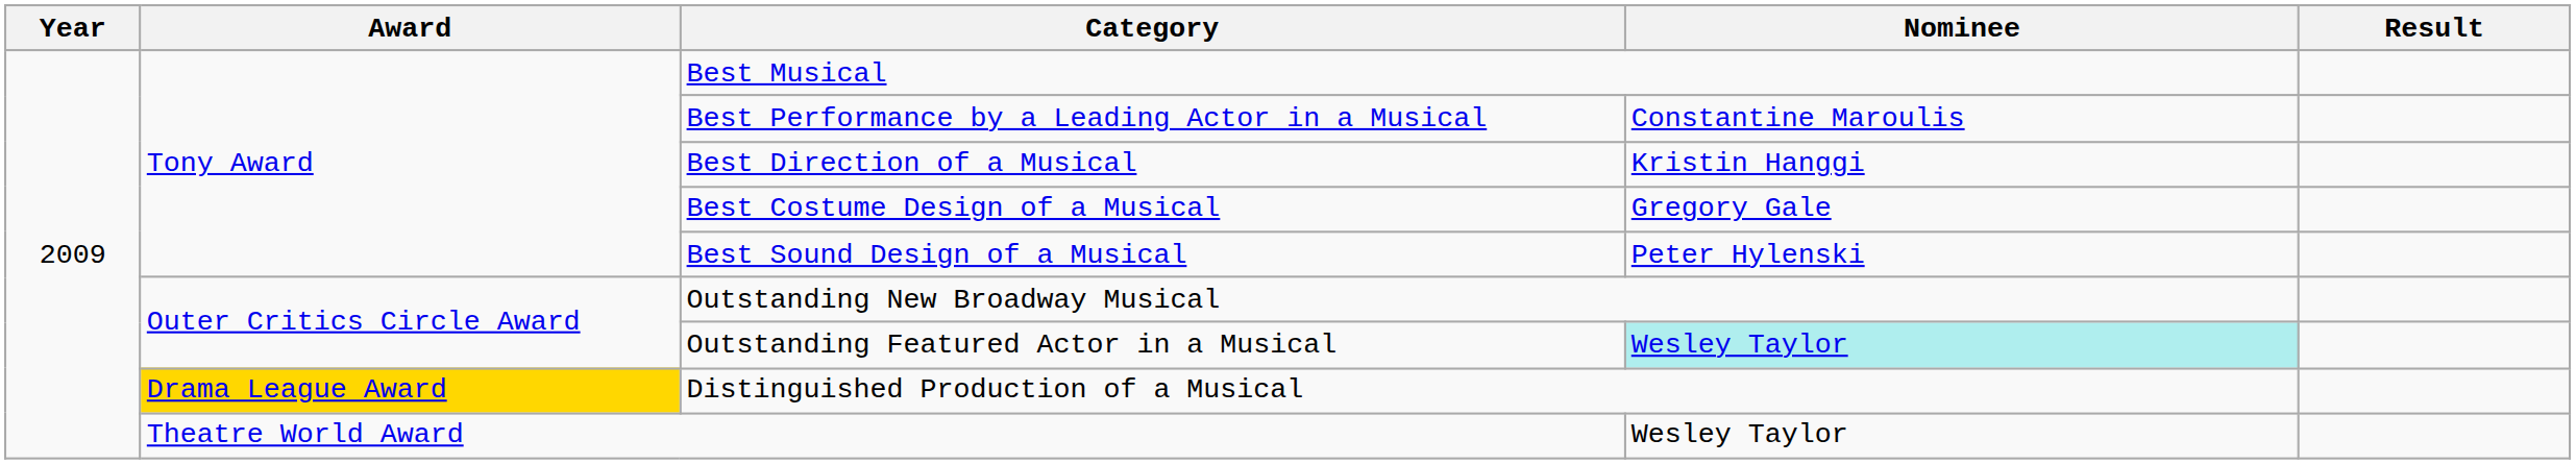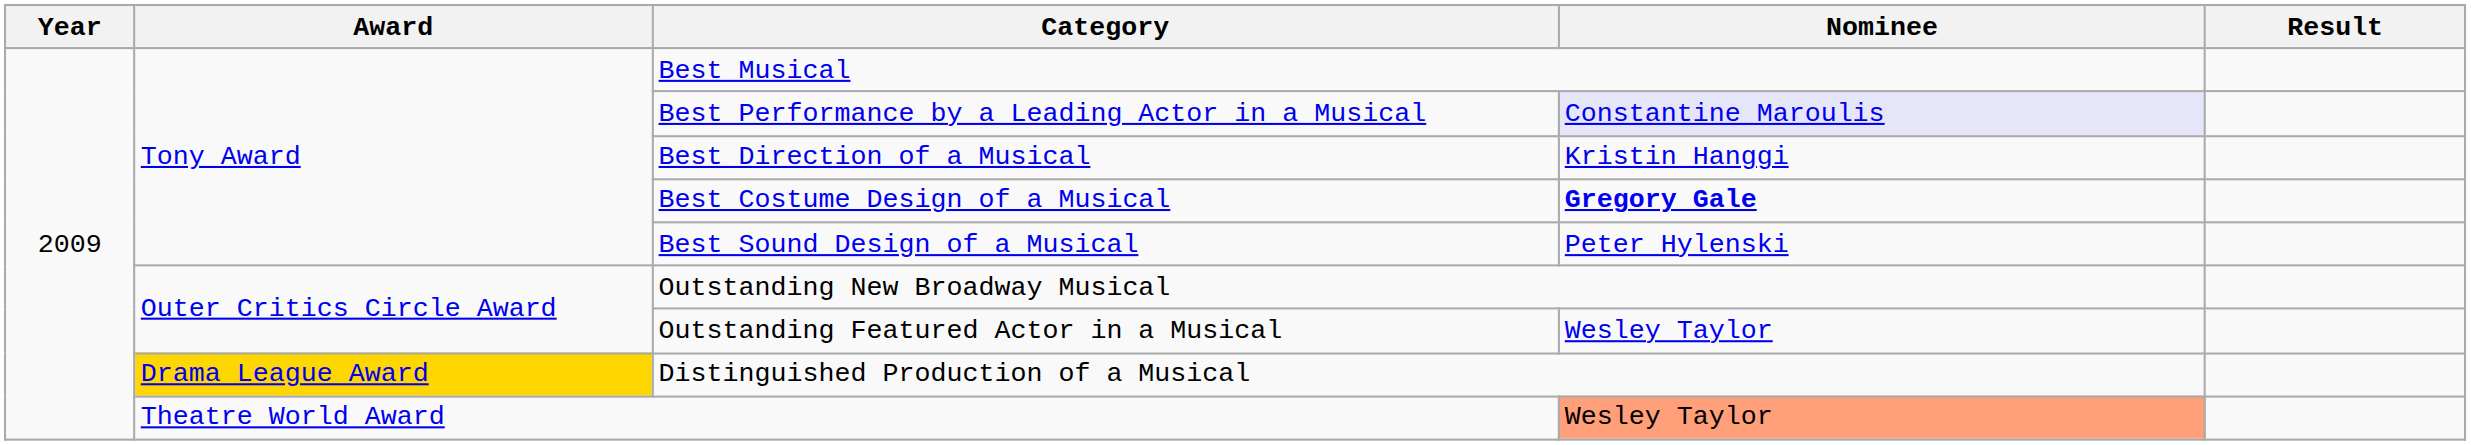Best Performance by a Leading Actor in a Musical | Nominee: no background -> lavender background
Best Costume Design of a Musical | Nominee: normal -> bold
Outstanding Featured Actor in a Musical | Nominee: paleturquoise background -> no background
Theatre World Award | Nominee: no background -> lightsalmon background
